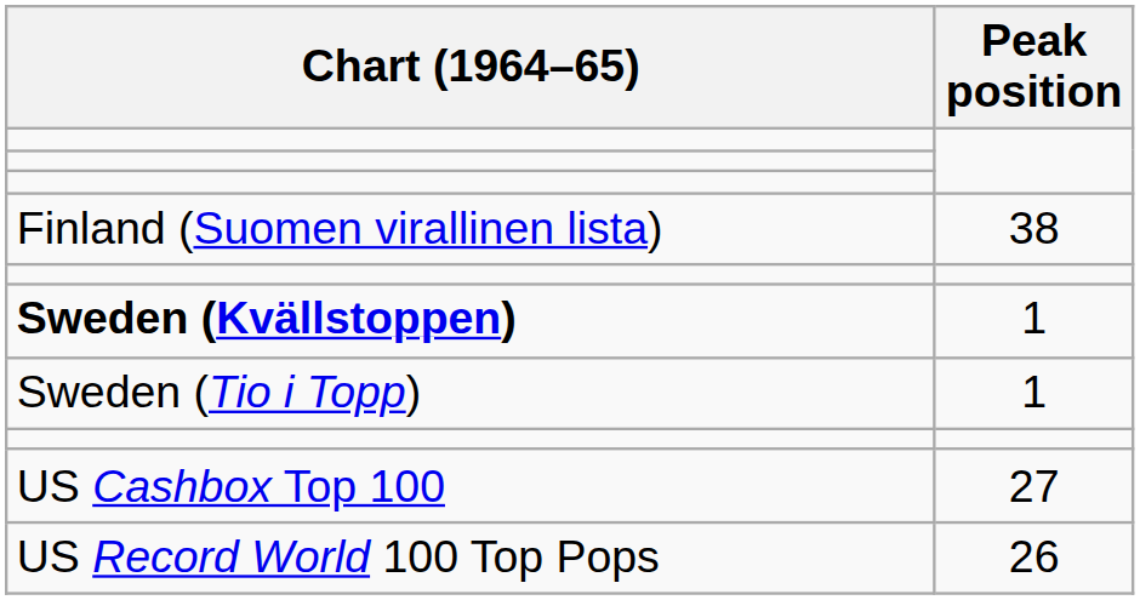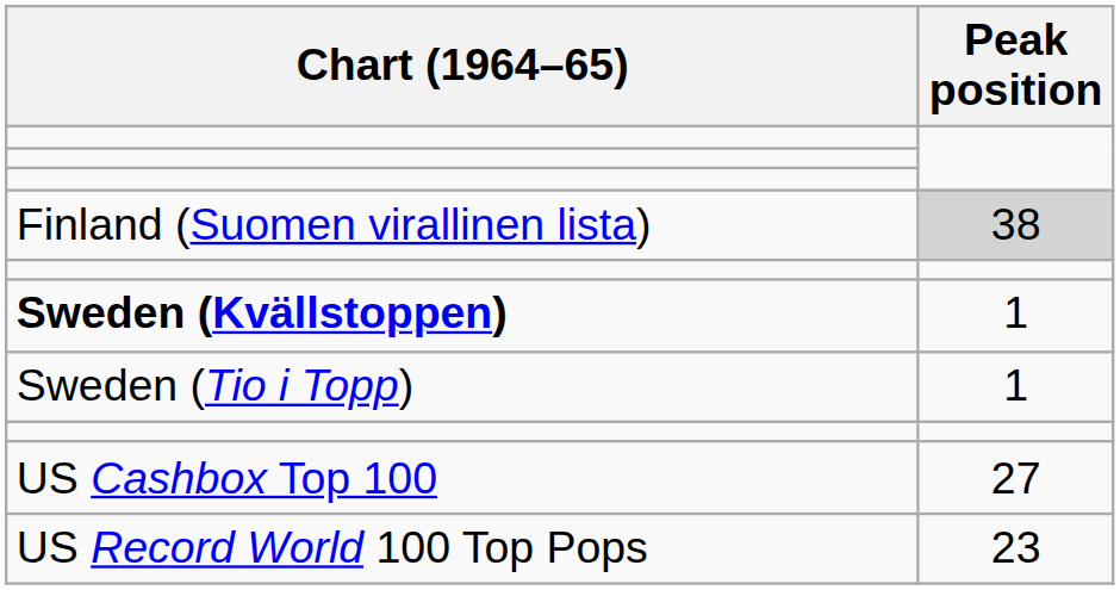row 5 | Peak position: no background -> lightgrey background
row 11 | Peak position: 26 -> 23
